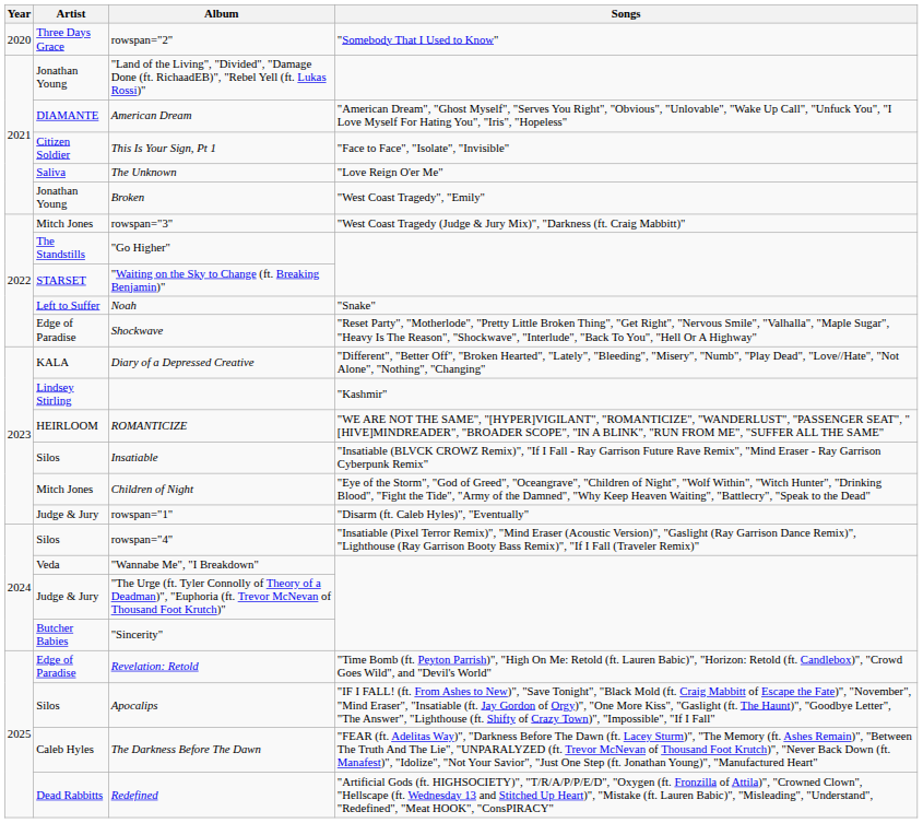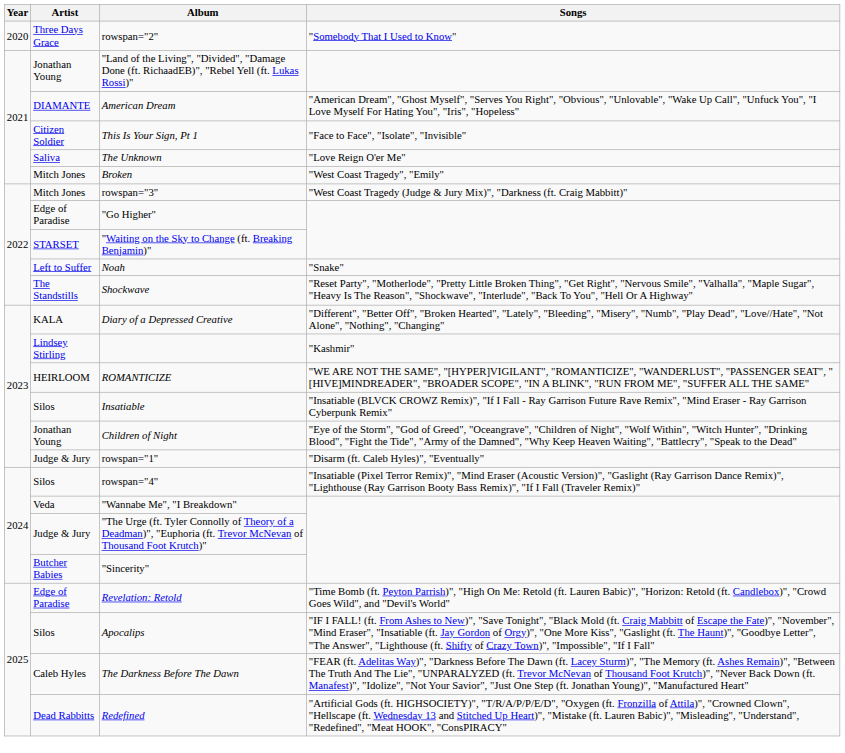Broken | Artist: Jonathan Young -> Mitch Jones
"Go Higher" | Artist: The Standstills -> Edge of Paradise
Shockwave | Artist: Edge of Paradise -> The Standstills
Children of Night | Artist: Mitch Jones -> Jonathan Young
